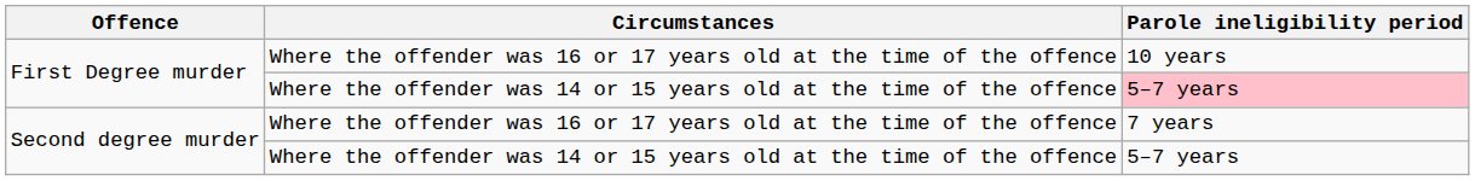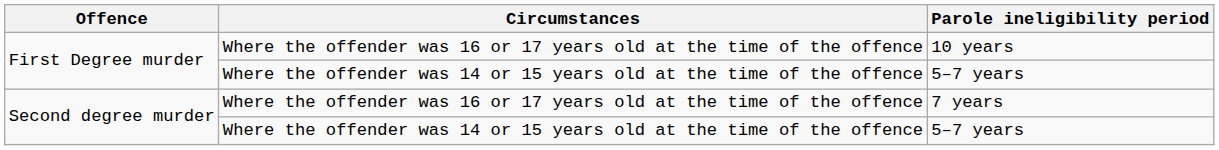First Degree murder / 5–7 years | Parole ineligibility period: pink background -> no background
